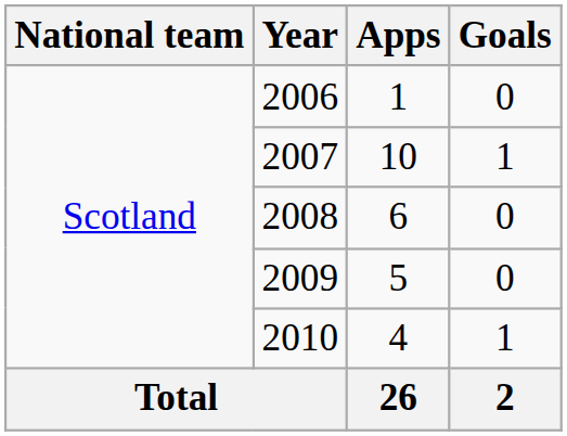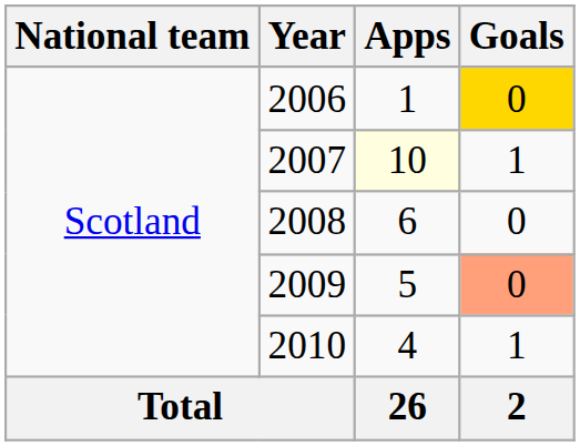2006 | Goals: no background -> gold background
2007 | Apps: no background -> lightyellow background
2009 | Goals: no background -> lightsalmon background
